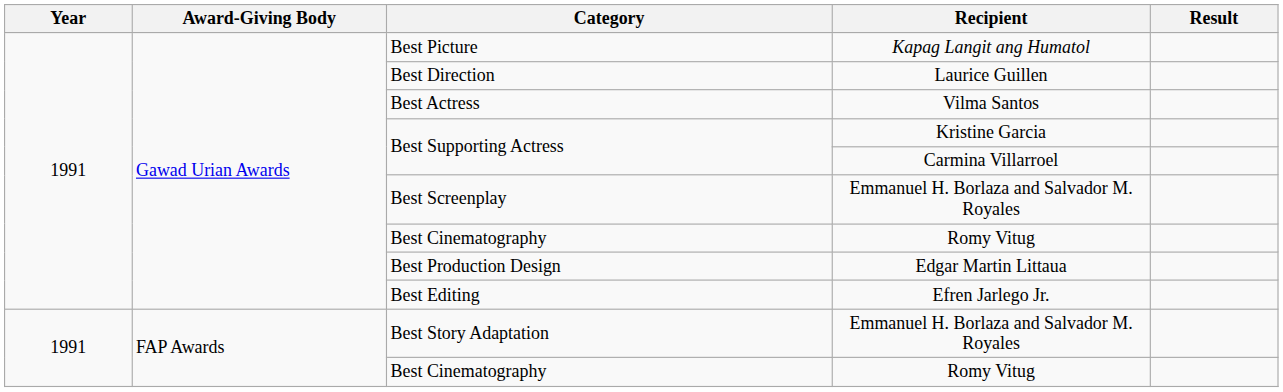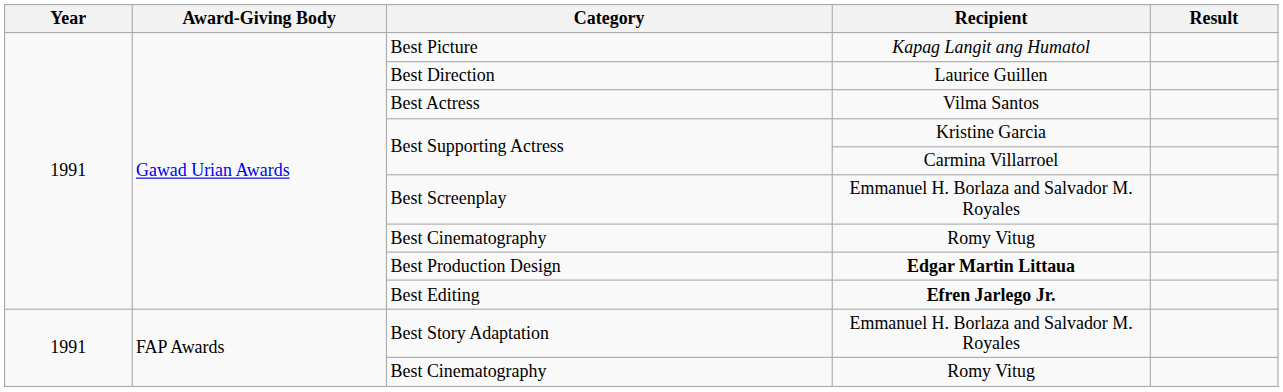Best Production Design | Recipient: normal -> bold
Best Editing | Recipient: normal -> bold
